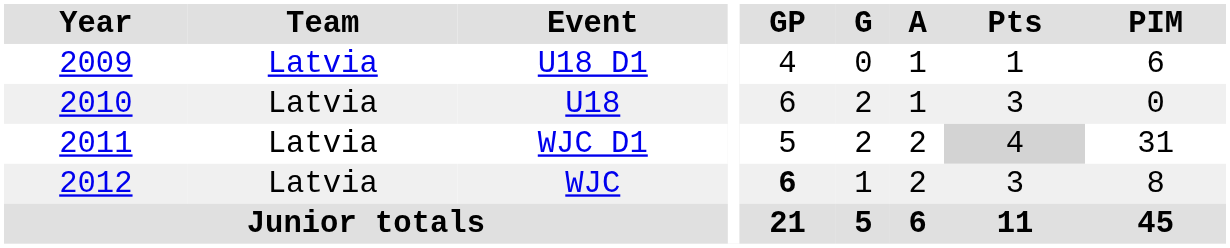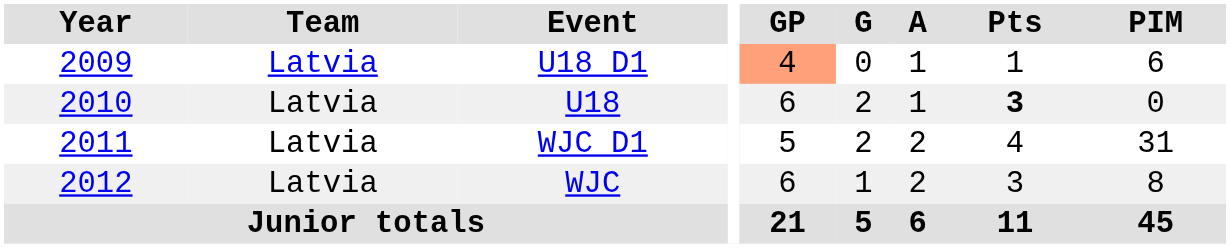U18 D1 | GP: no background -> lightsalmon background
U18 | Pts: normal -> bold
WJC D1 | Pts: lightgrey background -> no background
WJC | GP: bold -> normal
